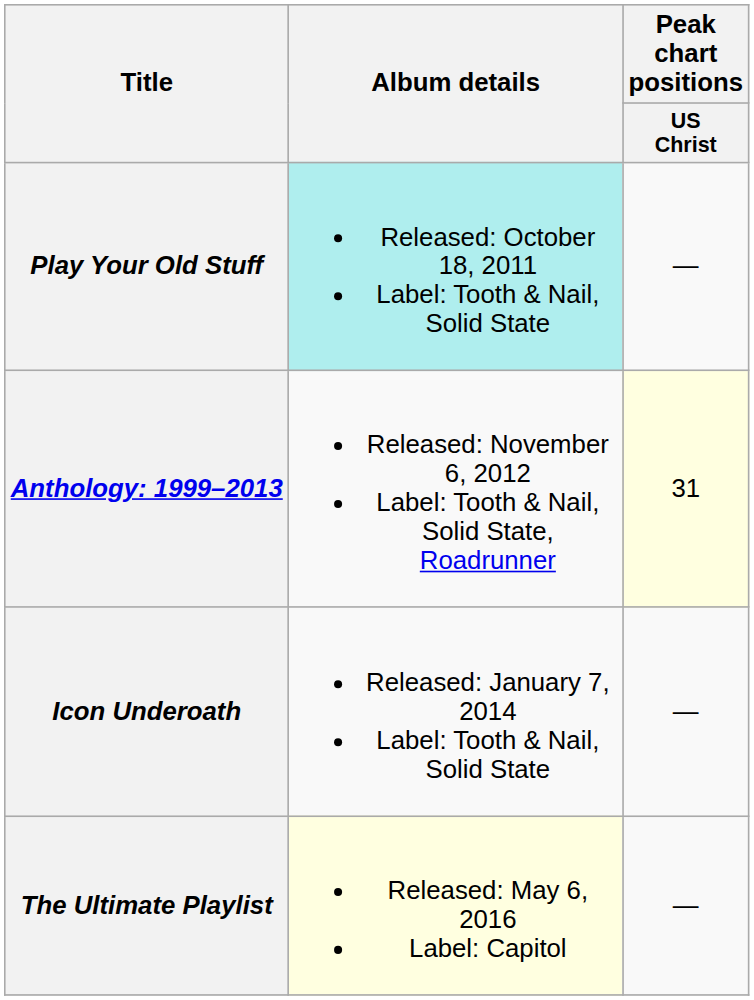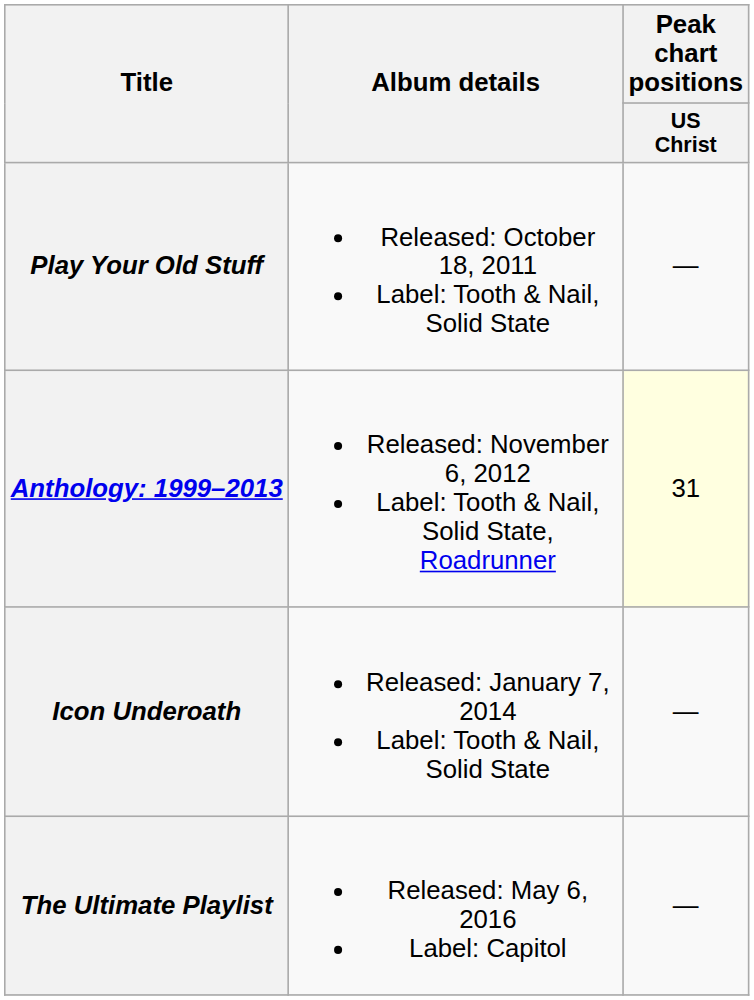Play Your Old Stuff | Album details: paleturquoise background -> no background
The Ultimate Playlist | Album details: lightyellow background -> no background
